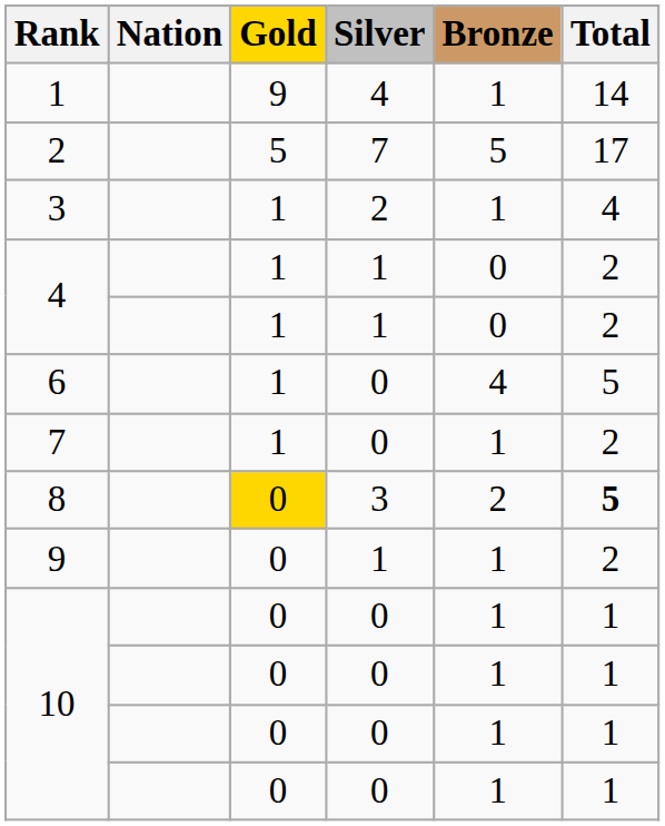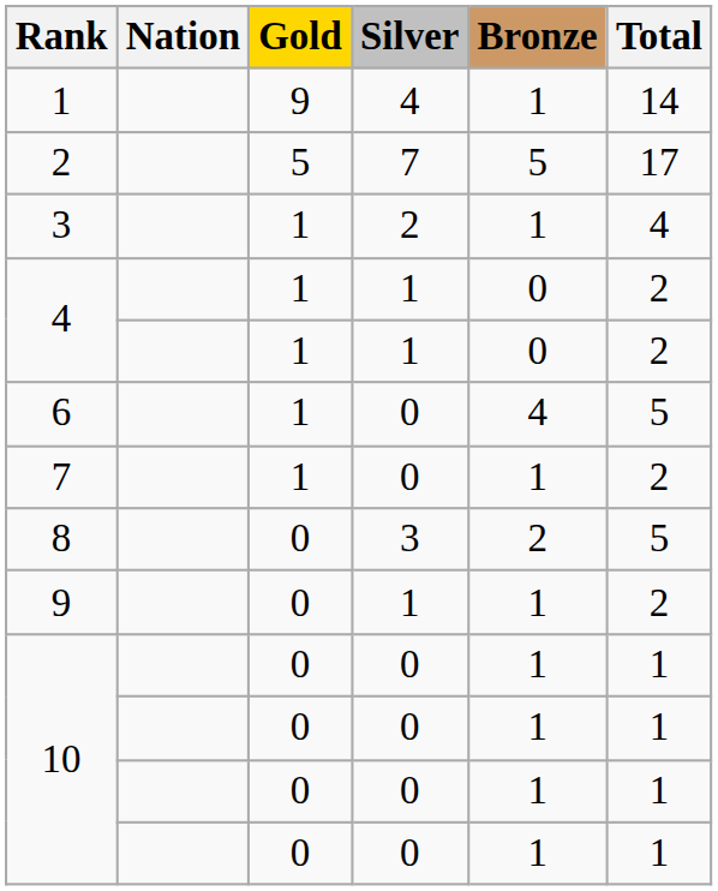8 | Gold: gold background -> no background
8 | Total: bold -> normal
